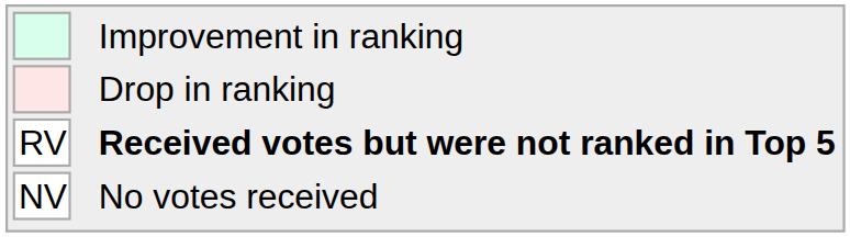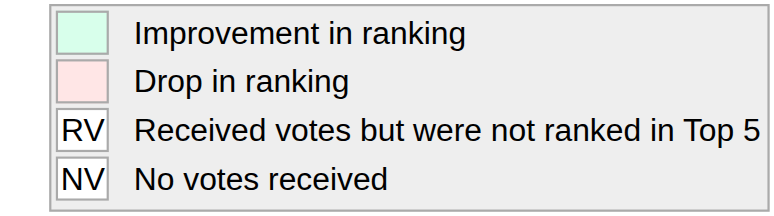RV | column 2: bold -> normal
